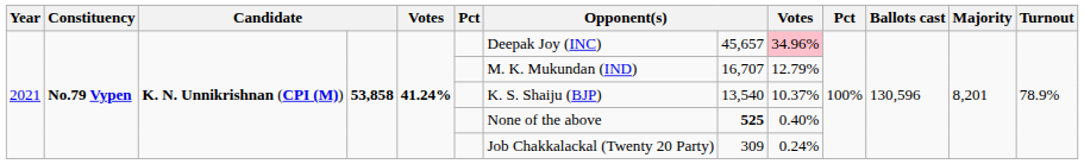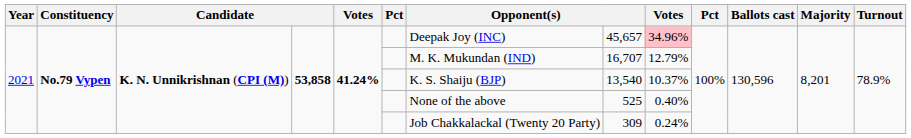row 5 | column 8: bold -> normal
